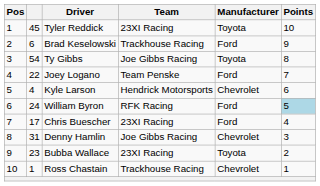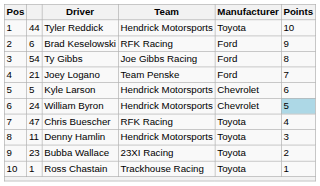Tyler Reddick | column 2: 45 -> 44
Tyler Reddick | Team: 23XI Racing -> Hendrick Motorsports
Brad Keselowski | Team: Trackhouse Racing -> RFK Racing
Ty Gibbs | Manufacturer: Toyota -> Ford
Joey Logano | column 2: 22 -> 21
Kyle Larson | column 2: 4 -> 5
William Byron | Team: RFK Racing -> Hendrick Motorsports
William Byron | Manufacturer: Ford -> Chevrolet
Chris Buescher | column 2: 17 -> 47
Chris Buescher | Team: 23XI Racing -> RFK Racing
Chris Buescher | Manufacturer: Ford -> Toyota
Denny Hamlin | column 2: 31 -> 11
Denny Hamlin | Team: Joe Gibbs Racing -> Hendrick Motorsports
Denny Hamlin | Manufacturer: Chevrolet -> Toyota
Ross Chastain | Manufacturer: Chevrolet -> Toyota
